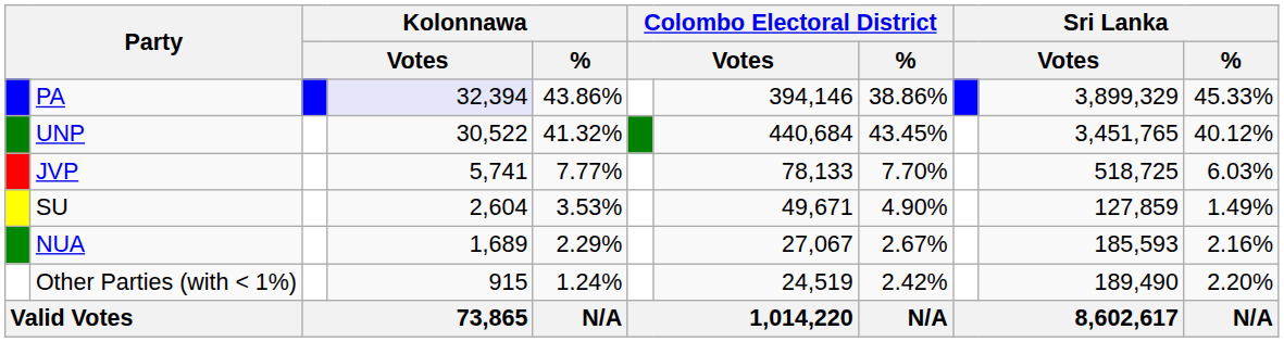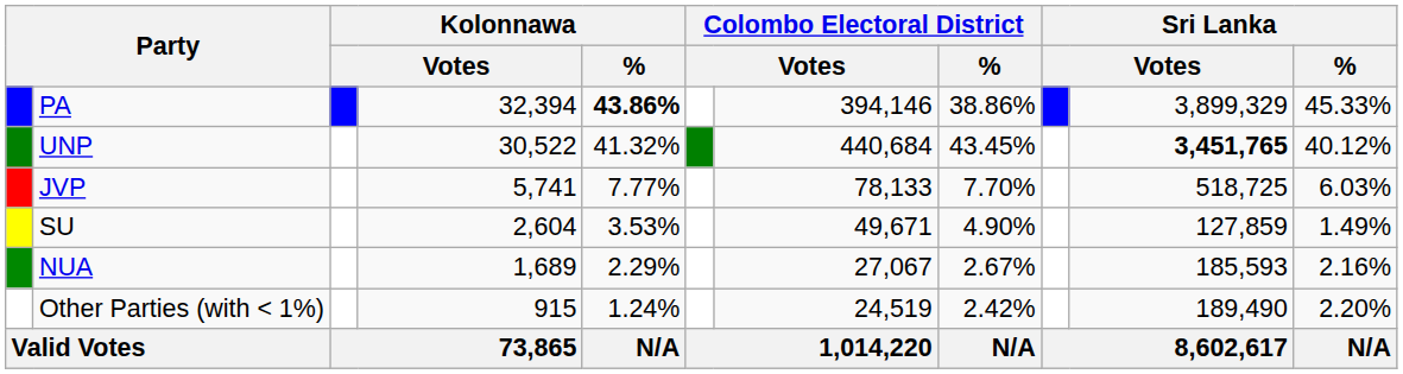PA | column 4: lavender background -> no background
PA | Kolonnawa / %: normal -> bold
UNP | column 10: normal -> bold
